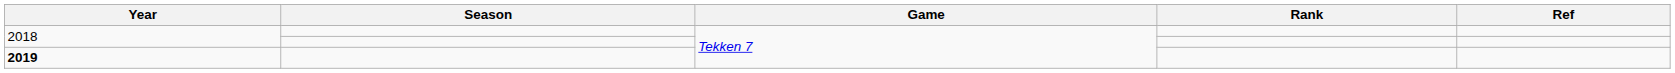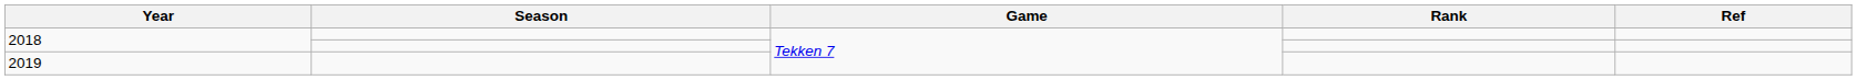2019 | Year: bold -> normal
